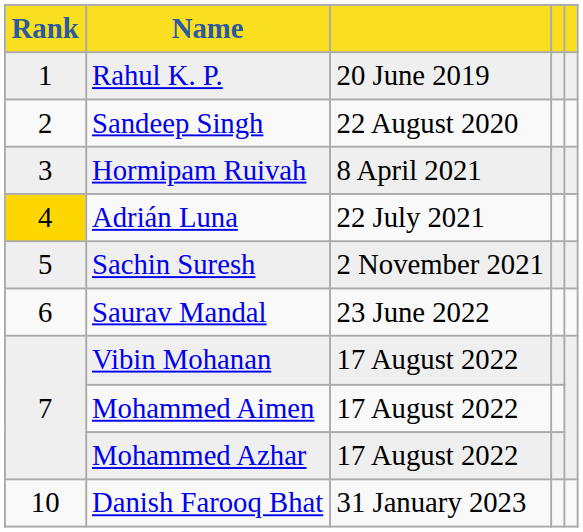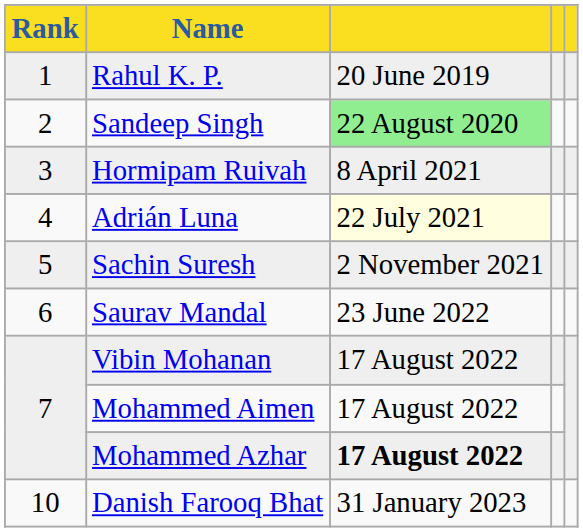Sandeep Singh | column 3: no background -> lightgreen background
Adrián Luna | Rank: gold background -> no background
Adrián Luna | column 3: no background -> lightyellow background
Mohammed Azhar | column 3: normal -> bold
